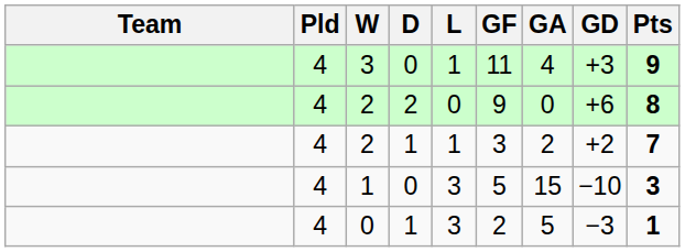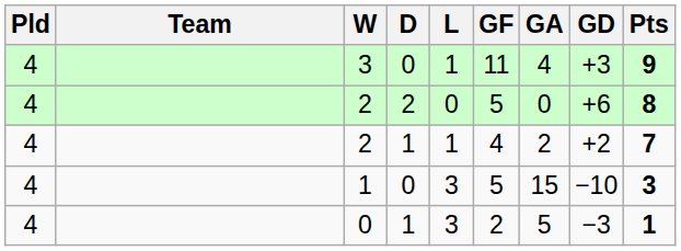columns swapped: Team <-> Pld
row 3 | GF: 9 -> 5
row 4 | GF: 3 -> 4
